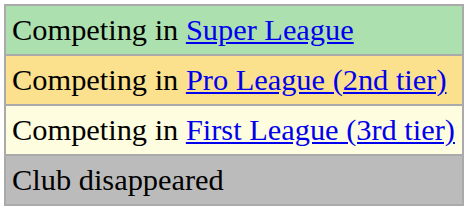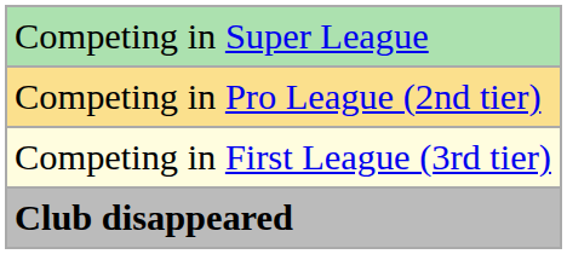row 4 | column 1: normal -> bold
